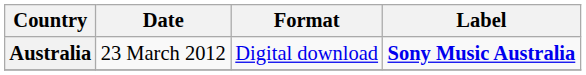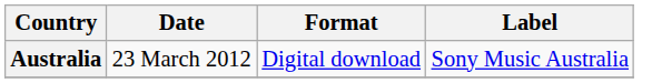Australia | Label: bold -> normal
